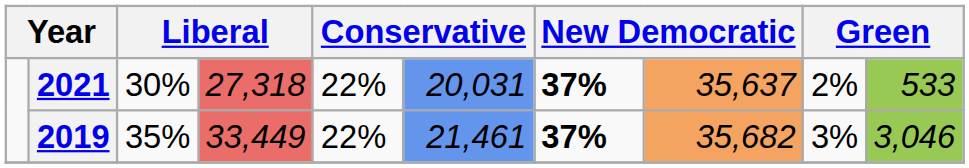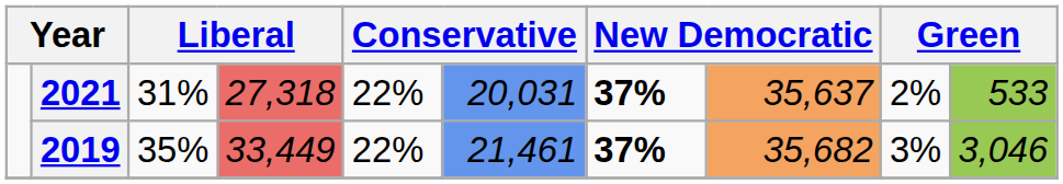2021 | column 3: 30% -> 31%
